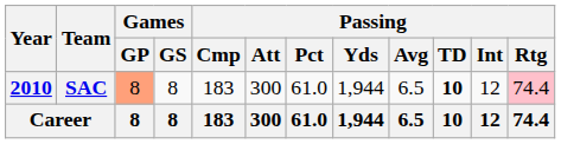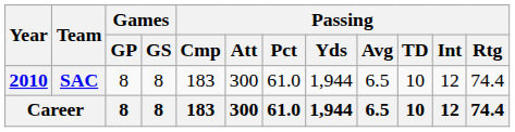SAC | Games / GP: lightsalmon background -> no background
SAC | Passing / TD: bold -> normal
SAC | Passing / Rtg: pink background -> no background
